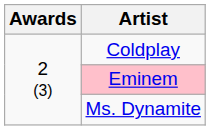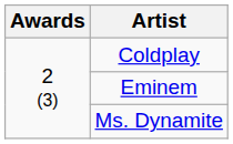Eminem | Artist: pink background -> no background
